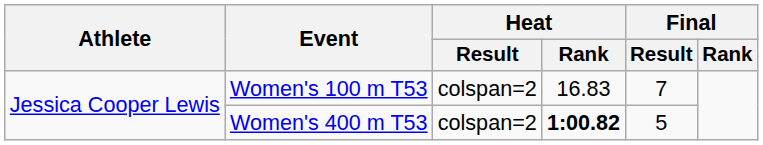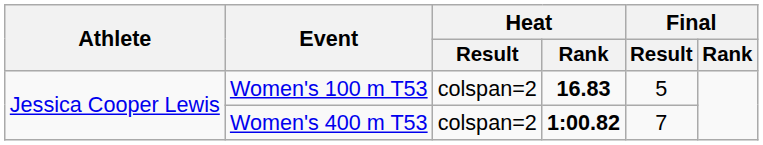Women's 100 m T53 | Heat / Rank: normal -> bold
Women's 100 m T53 | Final / Result: 7 -> 5
Women's 400 m T53 | Final / Result: 5 -> 7
